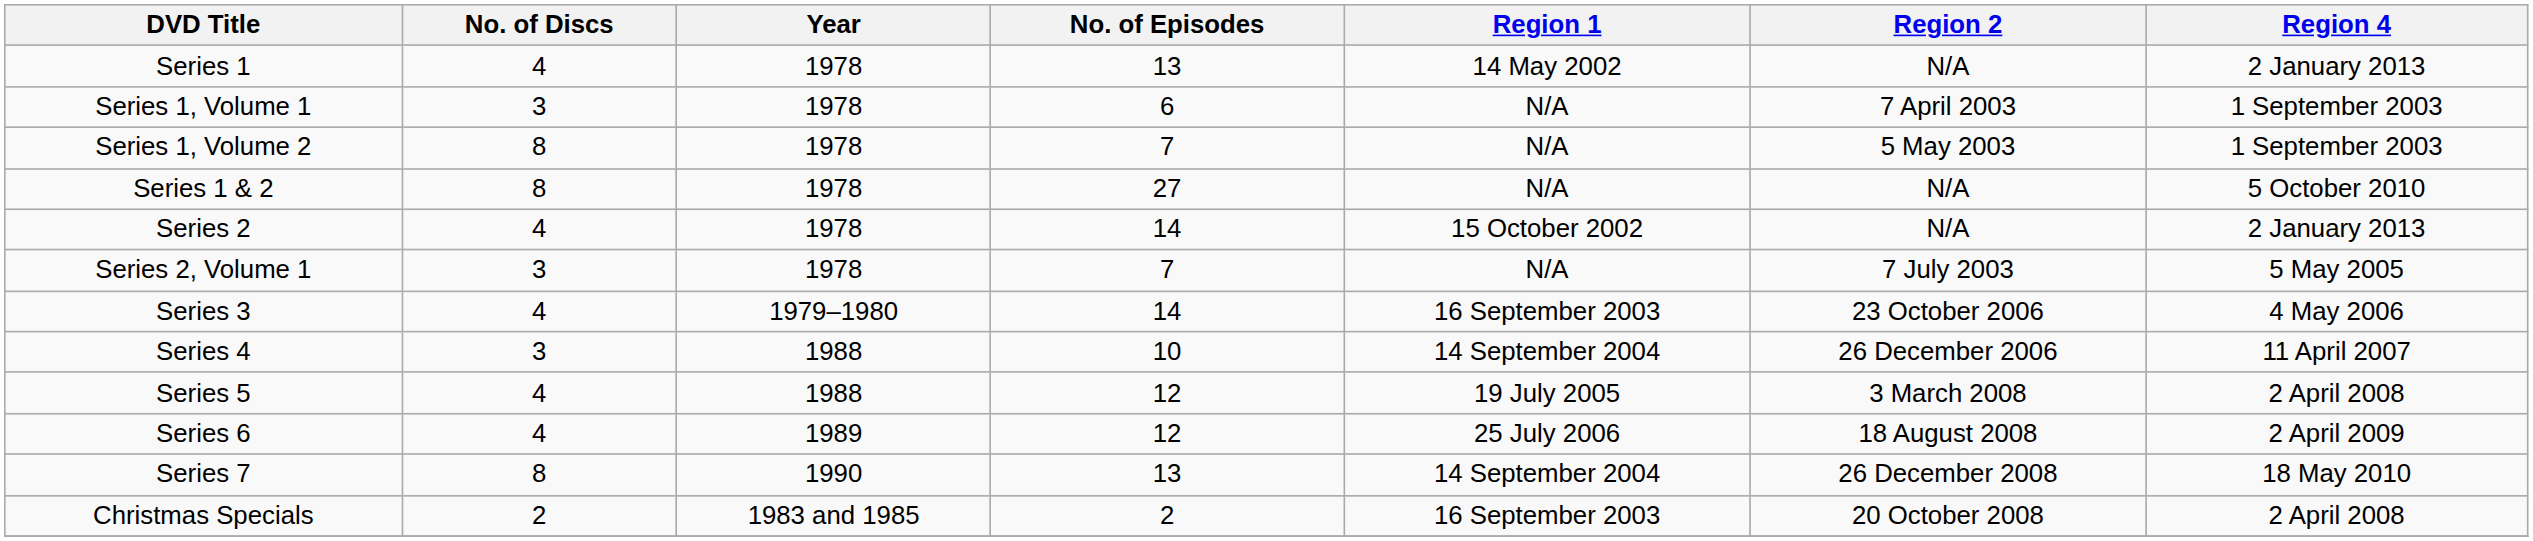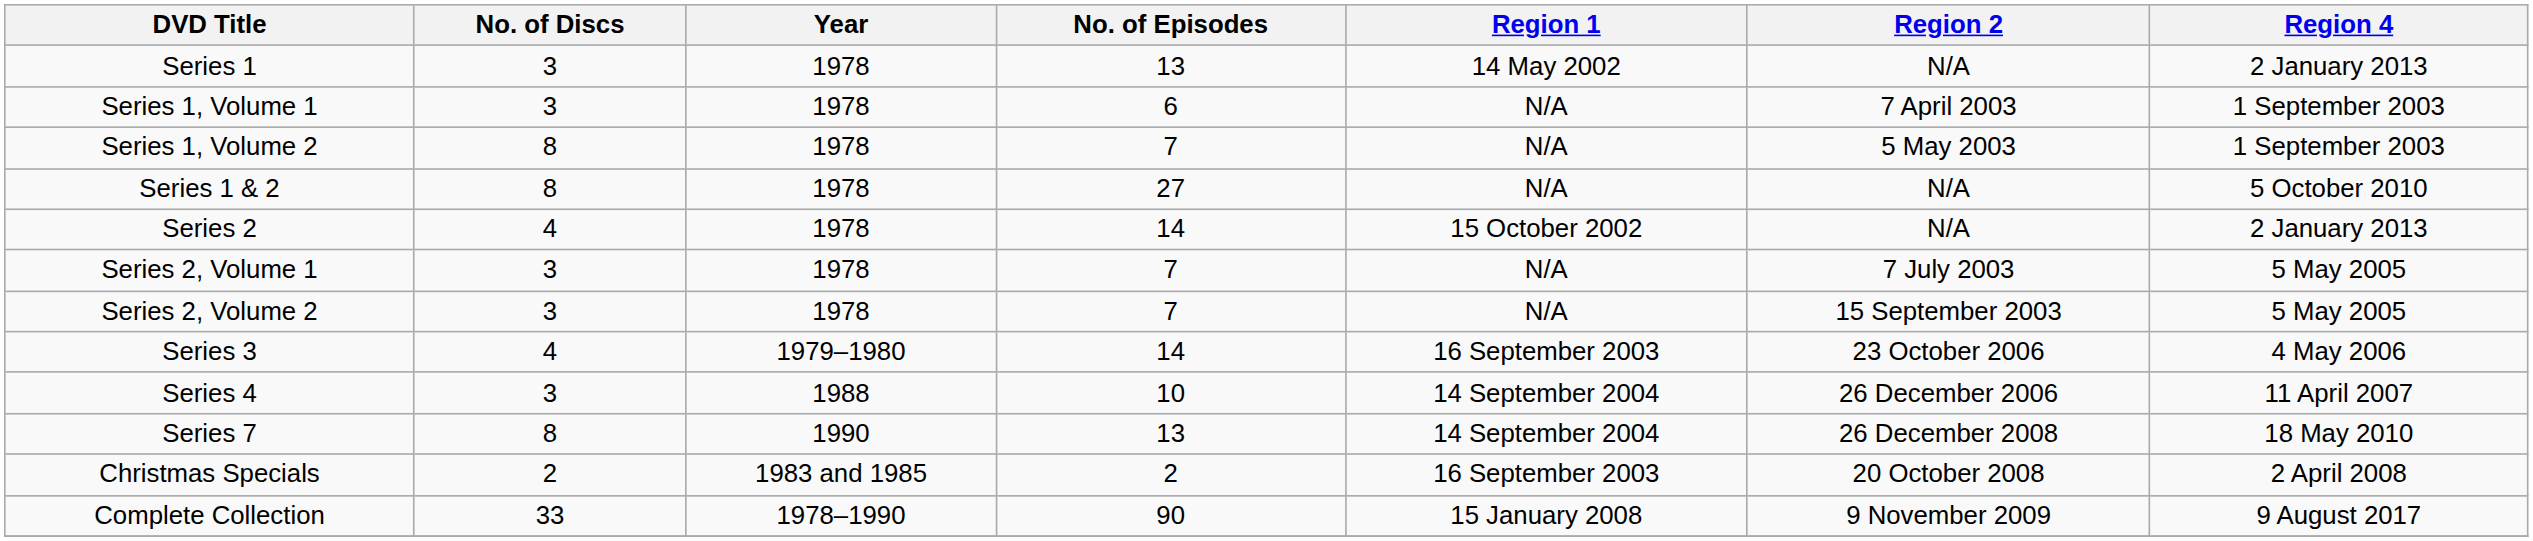Series 1 | No. of Discs: 4 -> 3
+ row: Series 2, Volume 2 | 3 | 1978 | 7 | N/A | 15 September 2003 | 5 May 2005
- row: Series 5 | 4 | 1988 | 12 | 19 July 2005 | 3 March 2008 | 2 April 2008
- row: Series 6 | 4 | 1989 | 12 | 25 July 2006 | 18 August 2008 | 2 April 2009
+ row: Complete Collection | 33 | 1978–1990 | 90 | 15 January 2008 | 9 November 2009 | 9 August 2017
